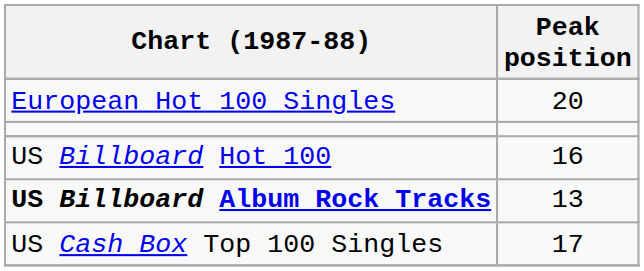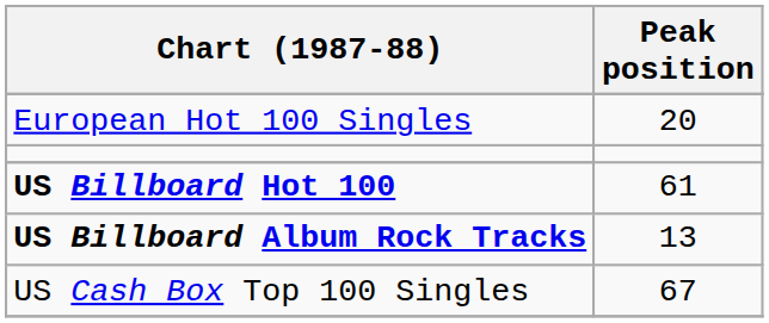row 4 | Chart (1987-88): normal -> bold
row 4 | Peak position: 16 -> 61
row 6 | Peak position: 17 -> 67
